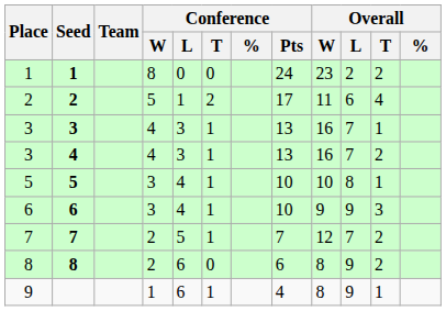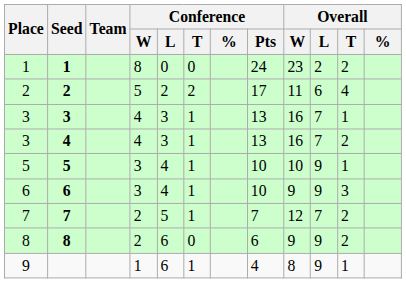row 4 | Conference / L: 1 -> 2
row 7 | Overall / L: 8 -> 9
row 10 | Overall / W: 8 -> 9
